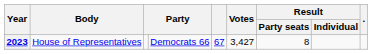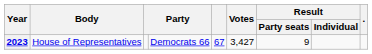2023 | Result / Party seats: 8 -> 9
